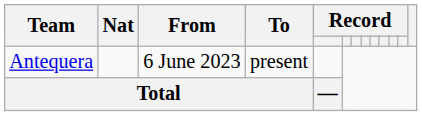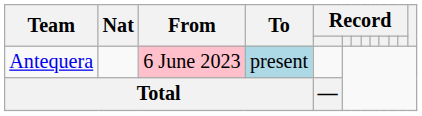Antequera | From: no background -> pink background
Antequera | To: no background -> lightblue background
